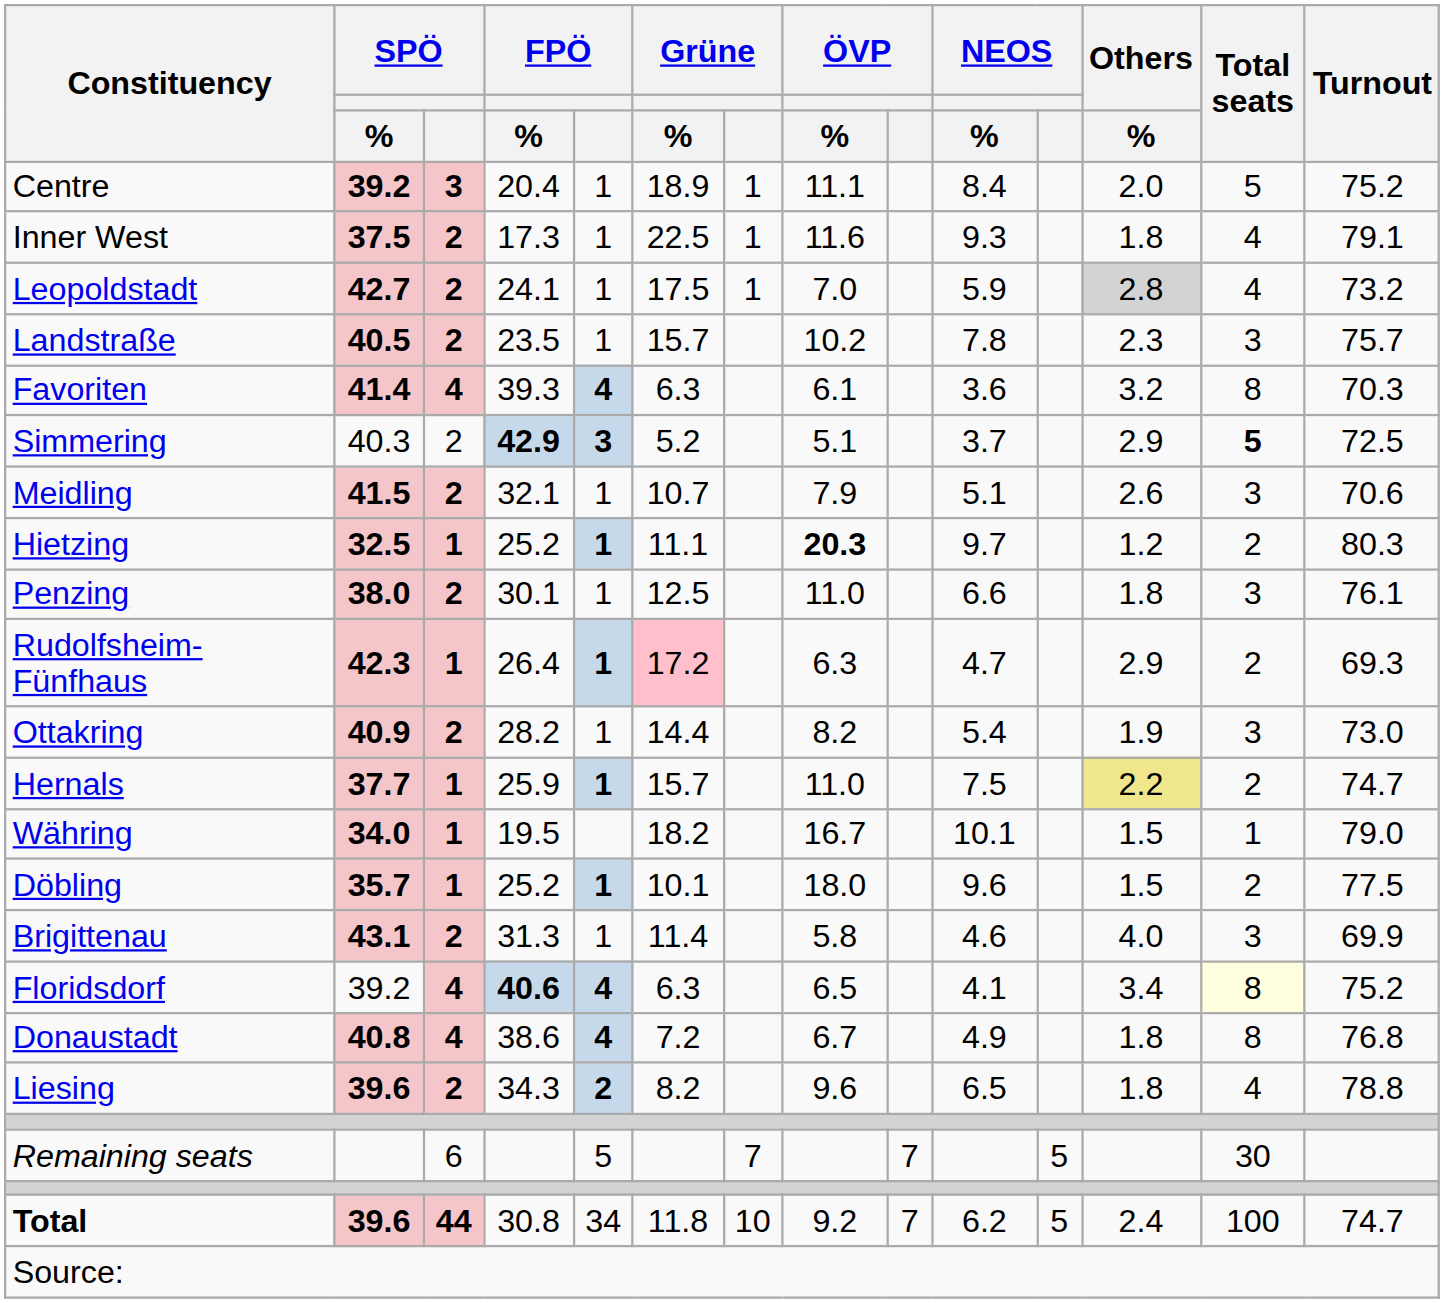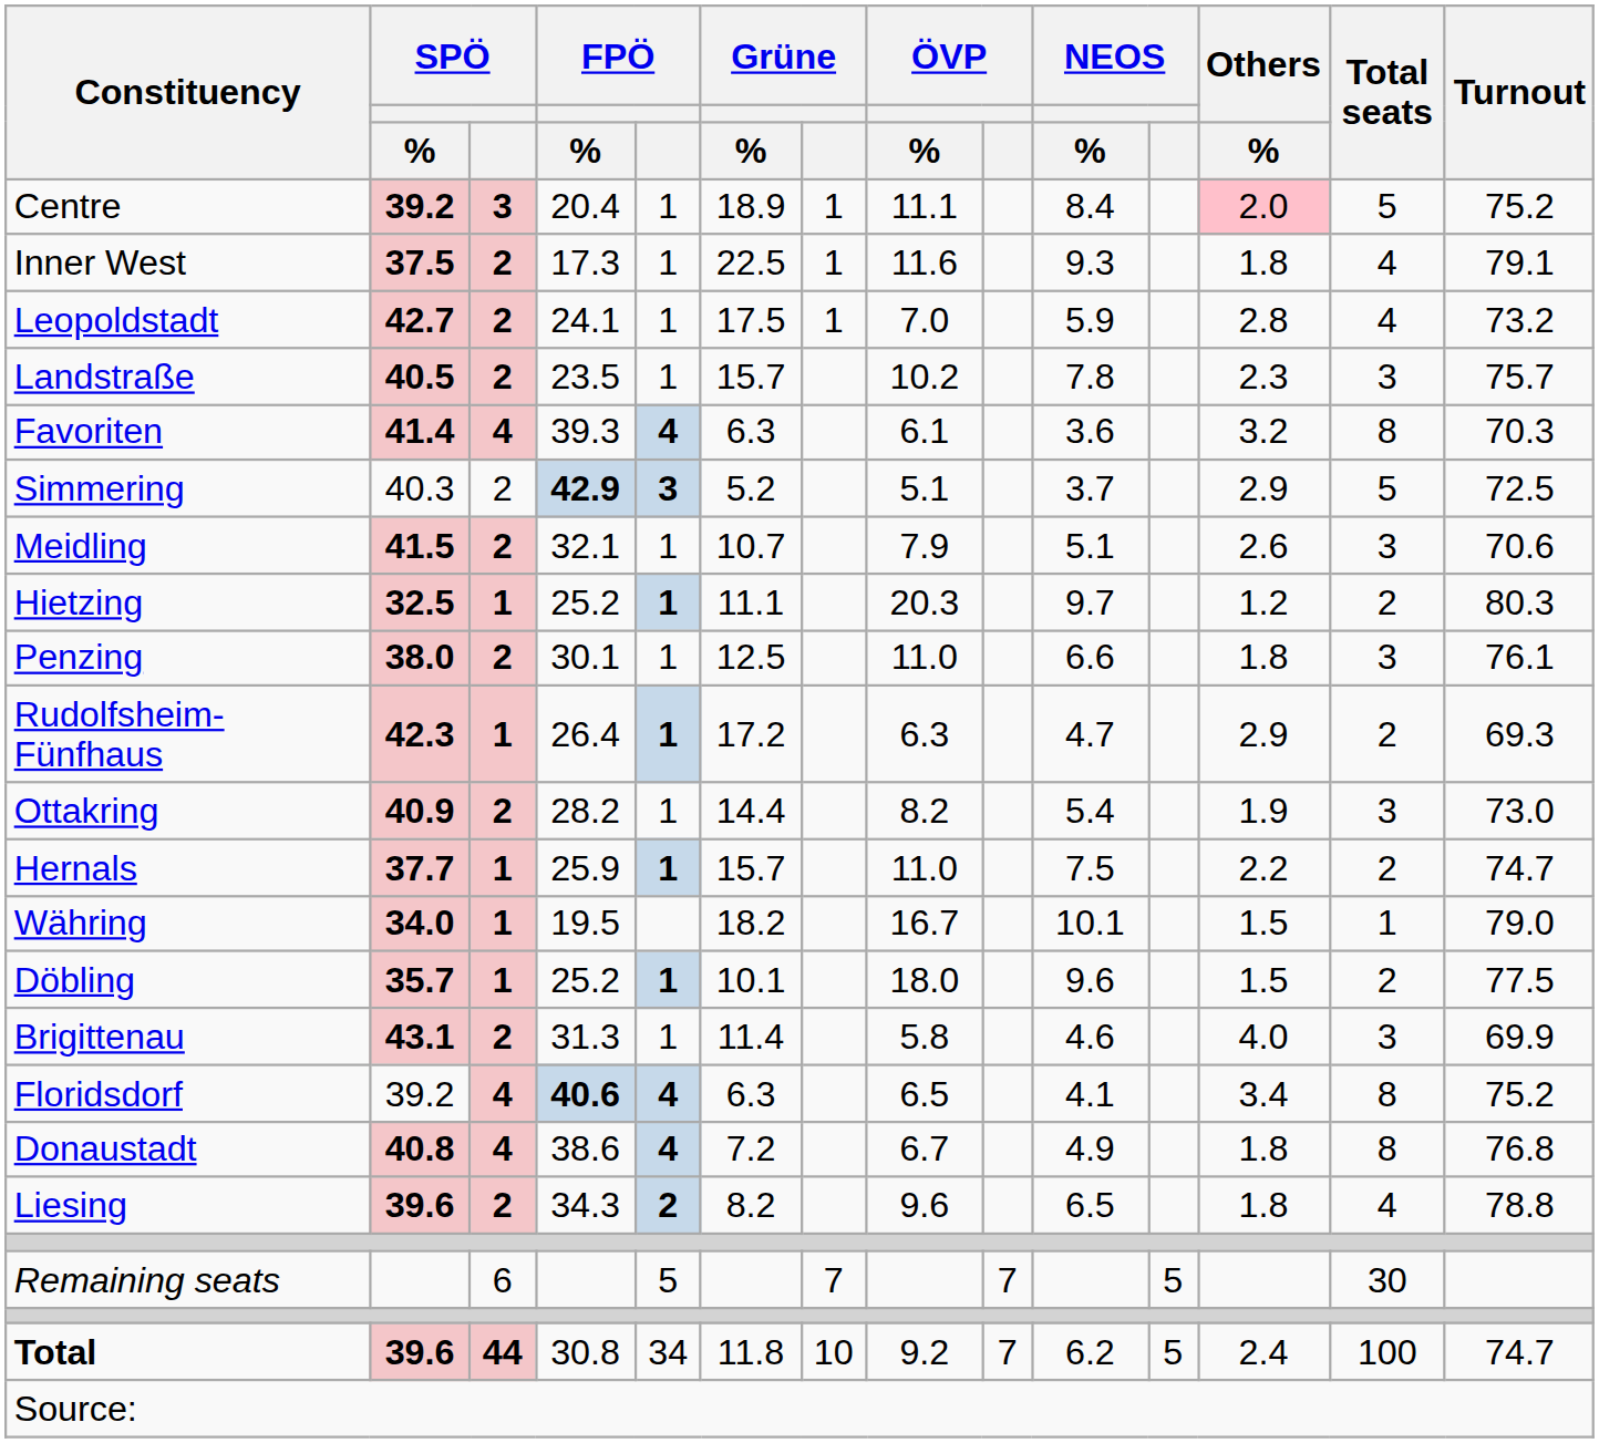Centre | Others / %: no background -> pink background
Leopoldstadt | Others / %: lightgrey background -> no background
Simmering | Total seats: bold -> normal
Hietzing | ÖVP / %: bold -> normal
Rudolfsheim-Fünfhaus | Grüne / %: pink background -> no background
Hernals | Others / %: khaki background -> no background
Floridsdorf | Total seats: lightyellow background -> no background
